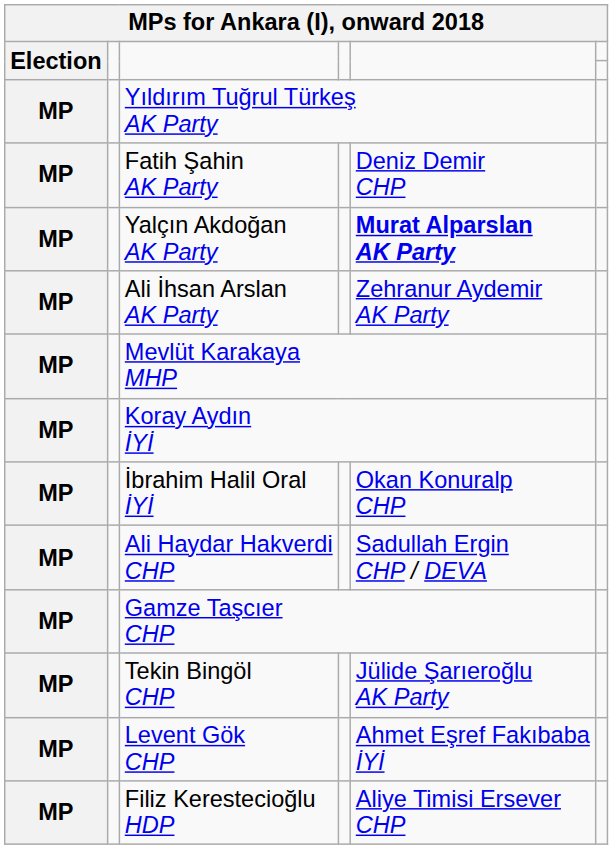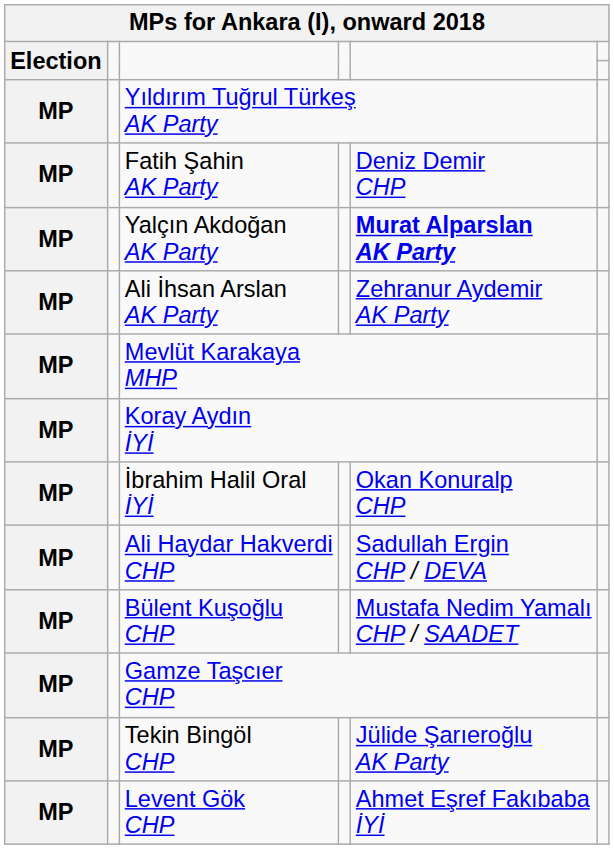+ row: MP | Bülent Kuşoğlu CHP | Mustafa Nedim Yamalı CHP / SAADET
- row: MP | Filiz Kerestecioğlu HDP | Aliye Timisi Ersever CHP
